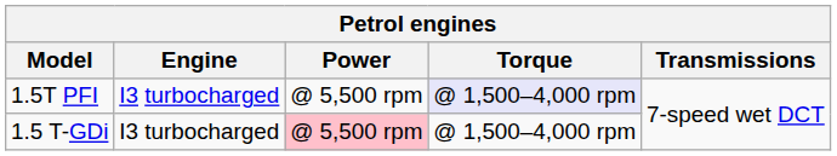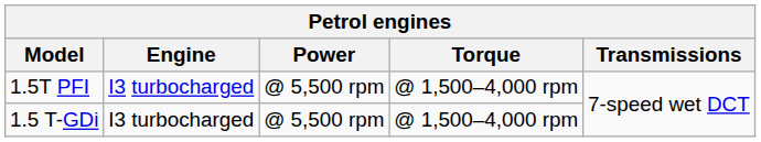1.5T PFI | Torque: lavender background -> no background
1.5 T-GDi | Power: pink background -> no background
